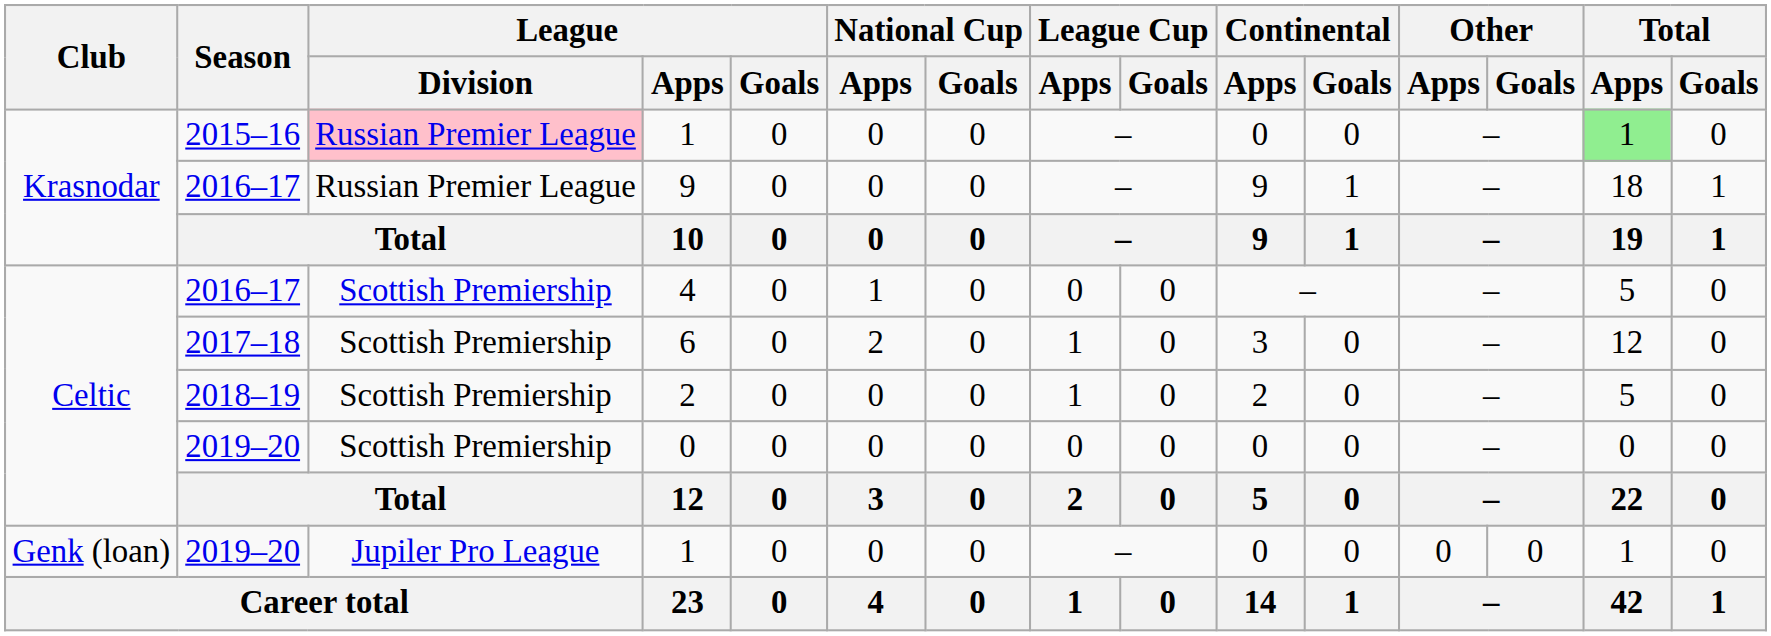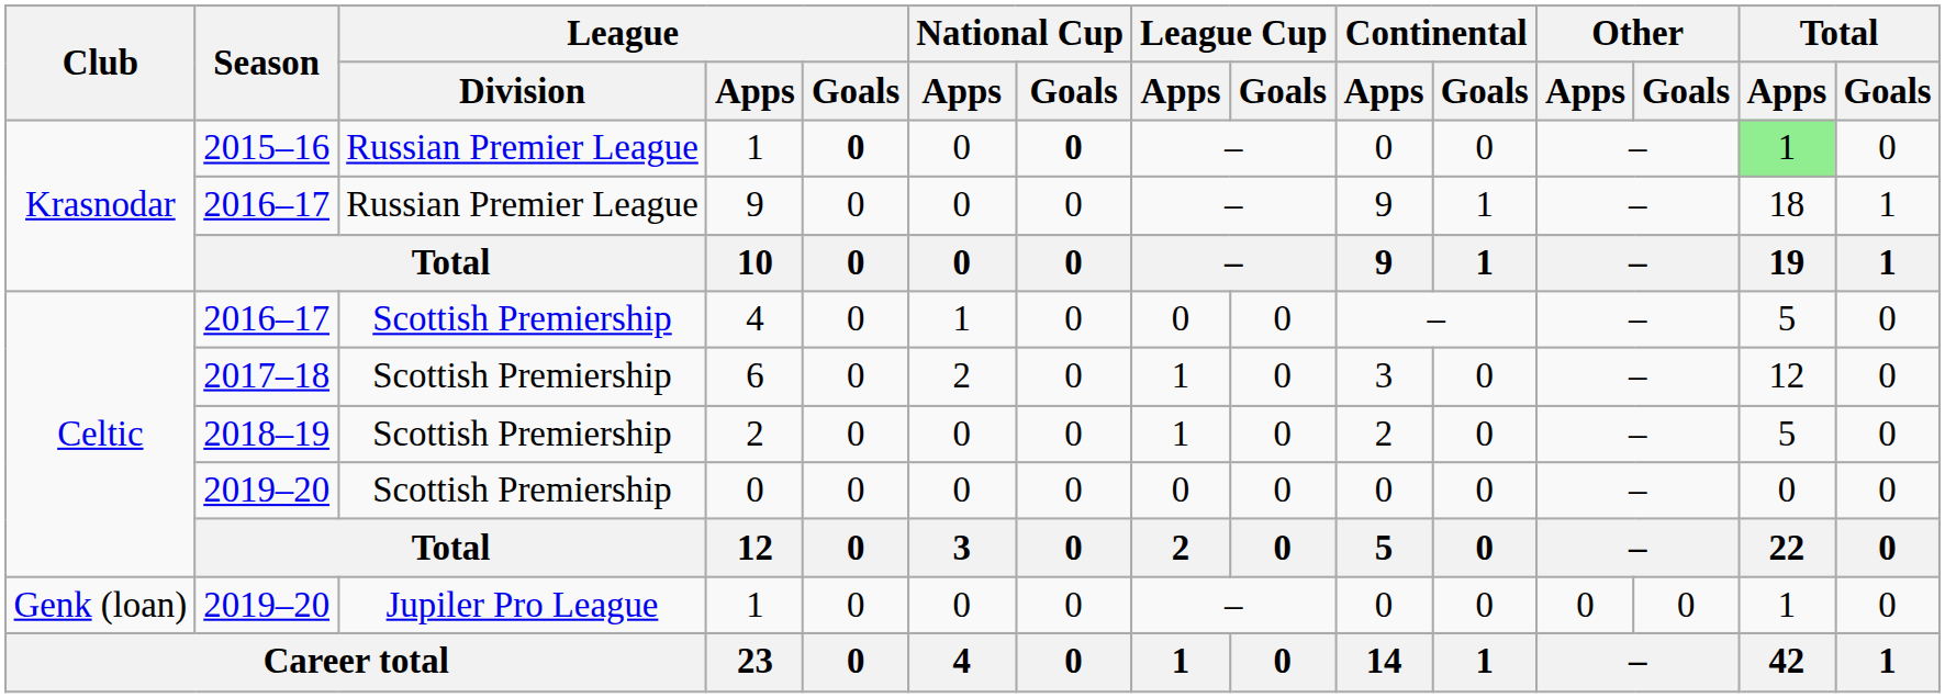2015–16 / 1 | League / Division: pink background -> no background
2015–16 / 1 | League / Goals: normal -> bold
2015–16 / 1 | National Cup / Goals: normal -> bold
